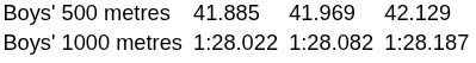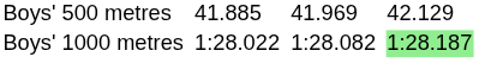Boys' 1000 metres | column 4: no background -> lightgreen background
